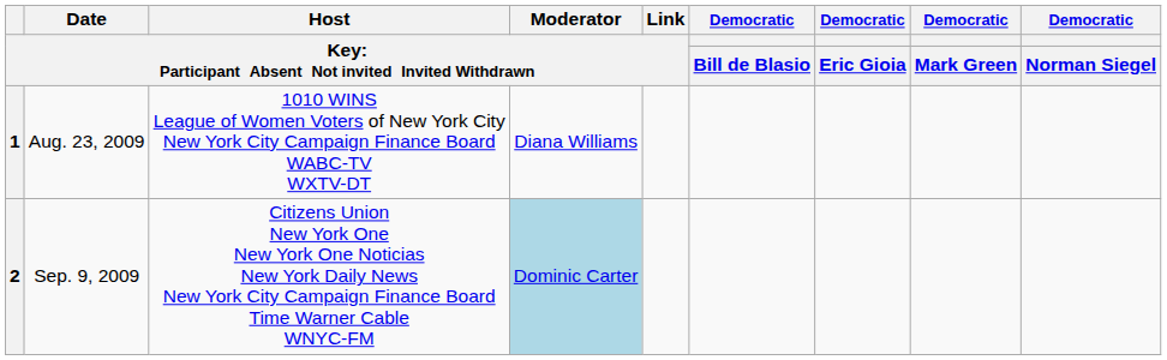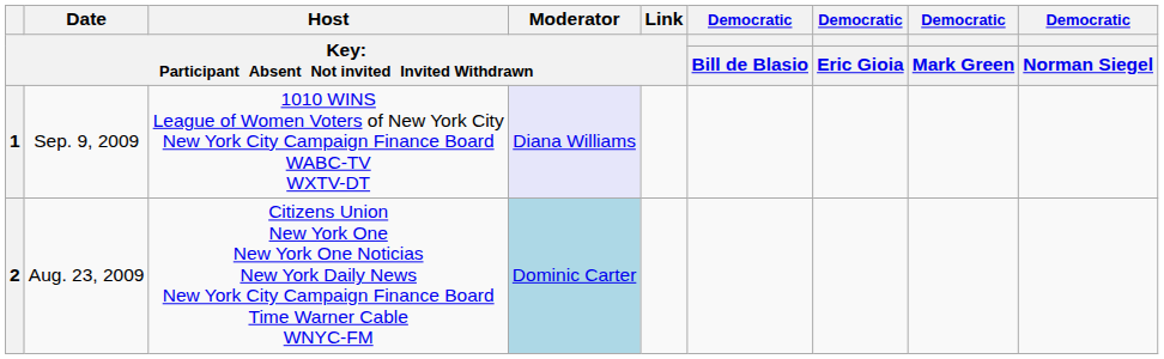1 | column 2: Aug. 23, 2009 -> Sep. 9, 2009
1 | column 4: no background -> lavender background
2 | column 2: Sep. 9, 2009 -> Aug. 23, 2009
